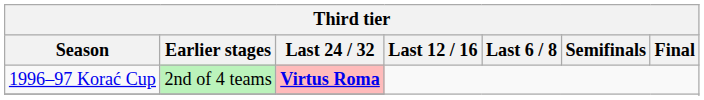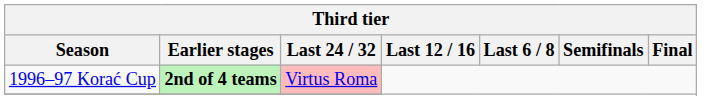1996–97 Korać Cup | Earlier stages: normal -> bold
1996–97 Korać Cup | Last 24 / 32: bold -> normal
